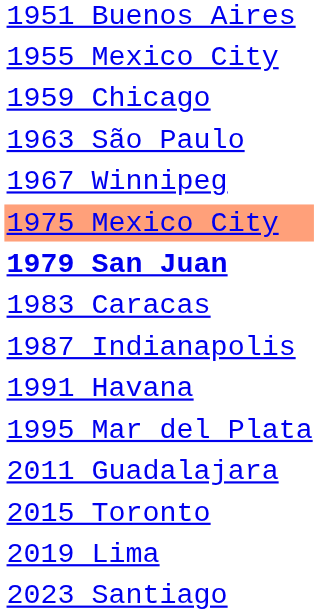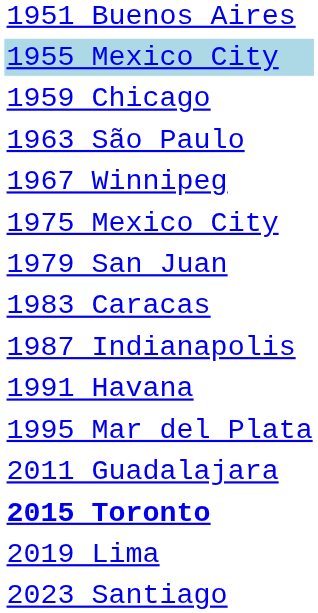1955 Mexico City | column 1: no background -> lightblue background
1975 Mexico City | column 1: lightsalmon background -> no background
1979 San Juan | column 1: bold -> normal
2015 Toronto | column 1: normal -> bold
